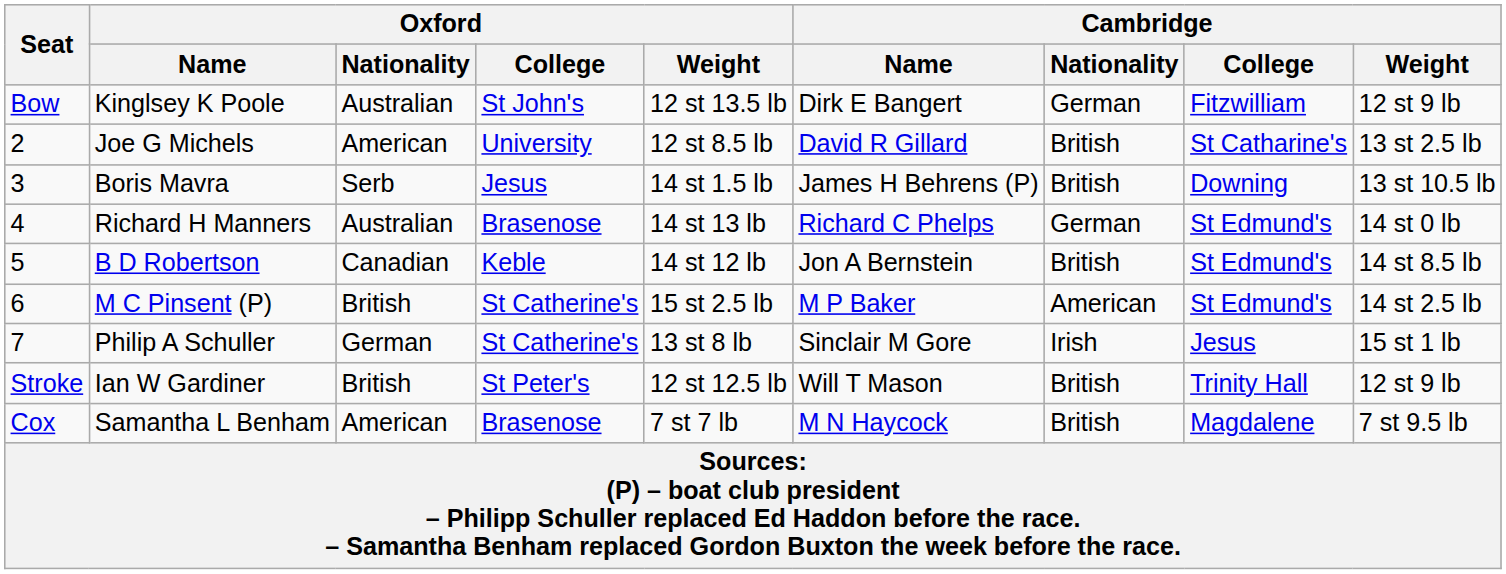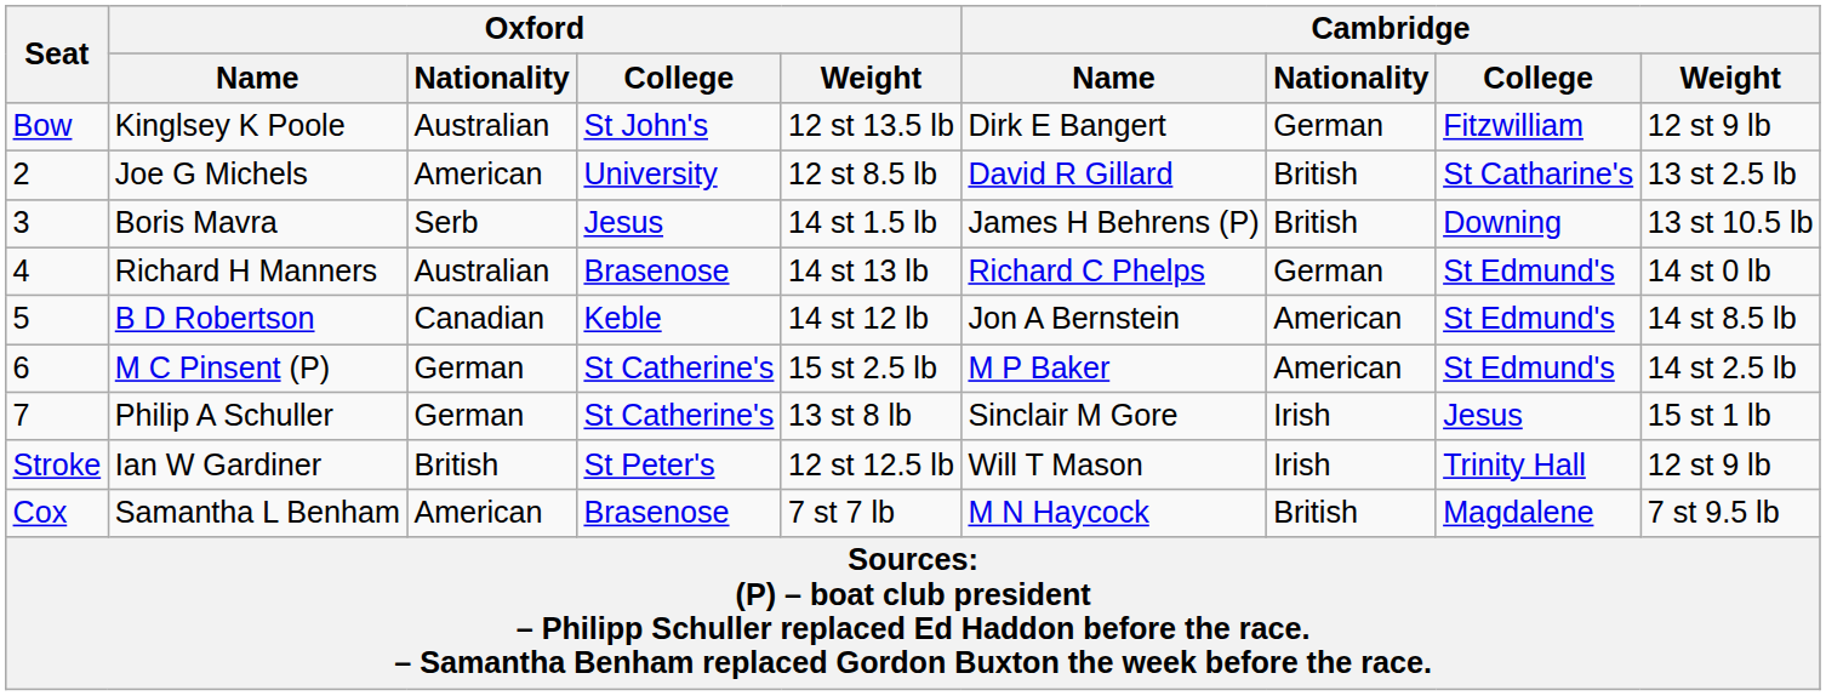B D Robertson | Cambridge / Nationality: British -> American
M C Pinsent (P) | Oxford / Nationality: British -> German
Ian W Gardiner | Cambridge / Nationality: British -> Irish
